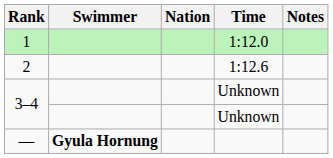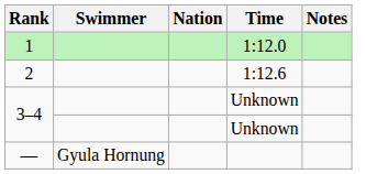— | Swimmer: bold -> normal
